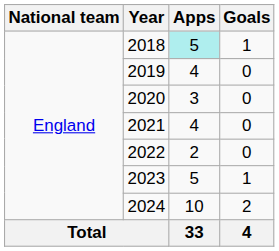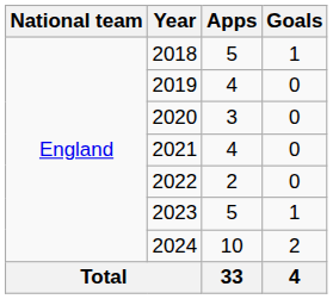2018 | Apps: paleturquoise background -> no background
